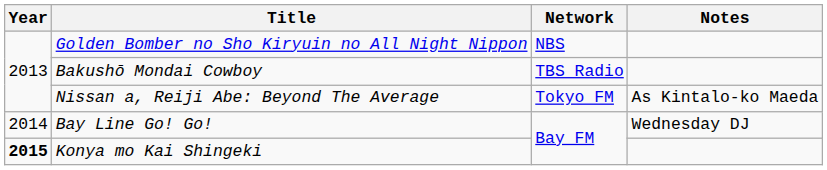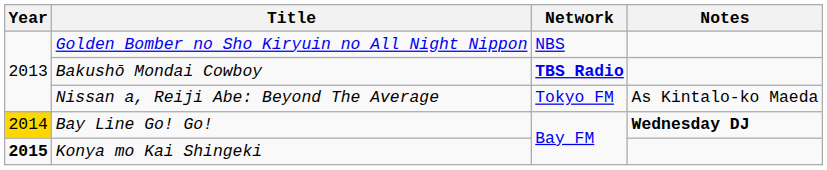Bakushō Mondai Cowboy | Network: normal -> bold
Bay Line Go! Go! | Year: no background -> gold background
Bay Line Go! Go! | Notes: normal -> bold
